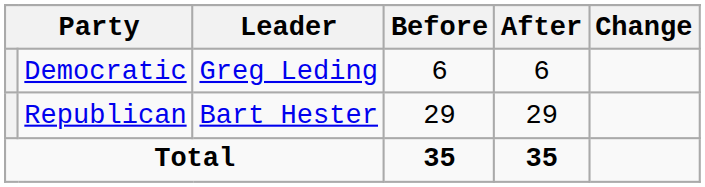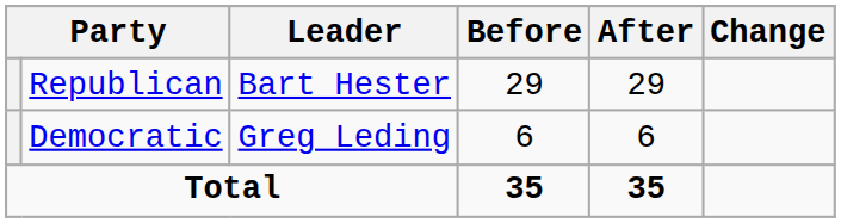rows swapped: Republican <-> Democratic
